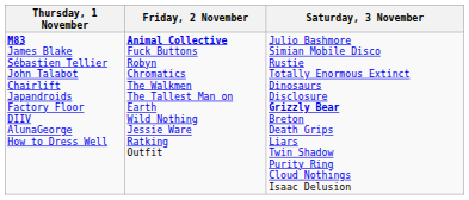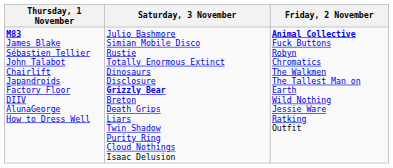columns swapped: Friday, 2 November <-> Saturday, 3 November
